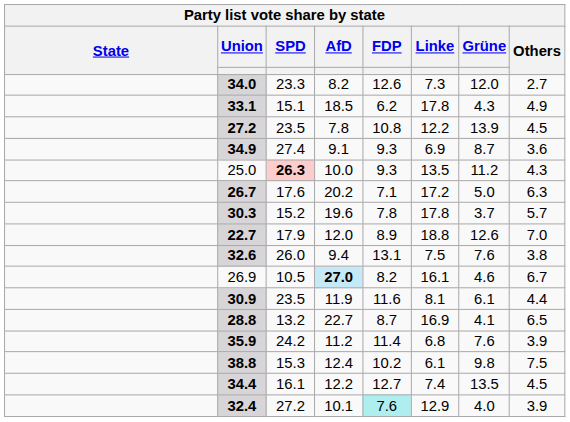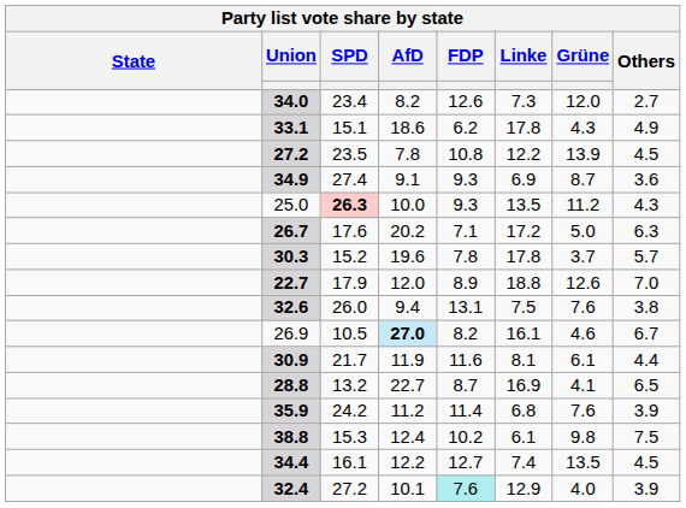34.0 | SPD: 23.3 -> 23.4
33.1 | AfD: 18.5 -> 18.6
30.9 | SPD: 23.5 -> 21.7
